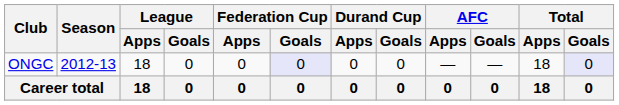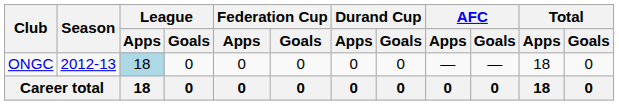ONGC | League / Apps: no background -> lightblue background
ONGC | Federation Cup / Goals: lavender background -> no background
ONGC | Total / Goals: lavender background -> no background
